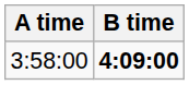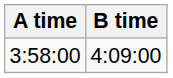3:58:00 | B time: bold -> normal
